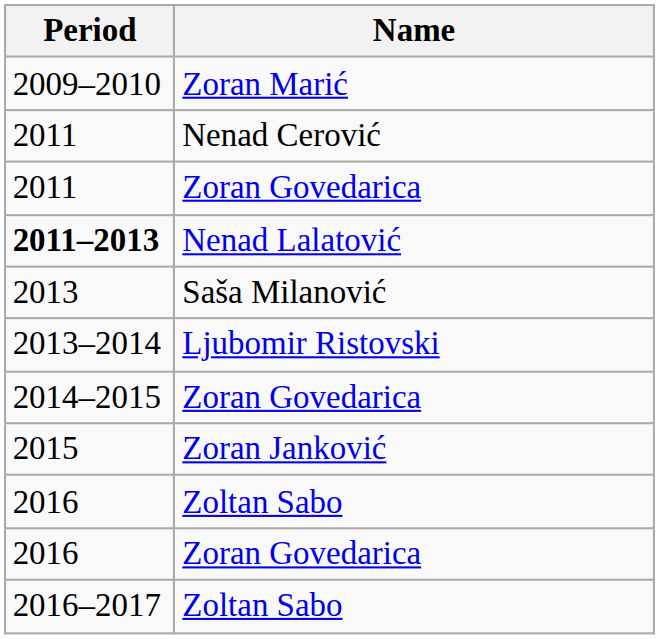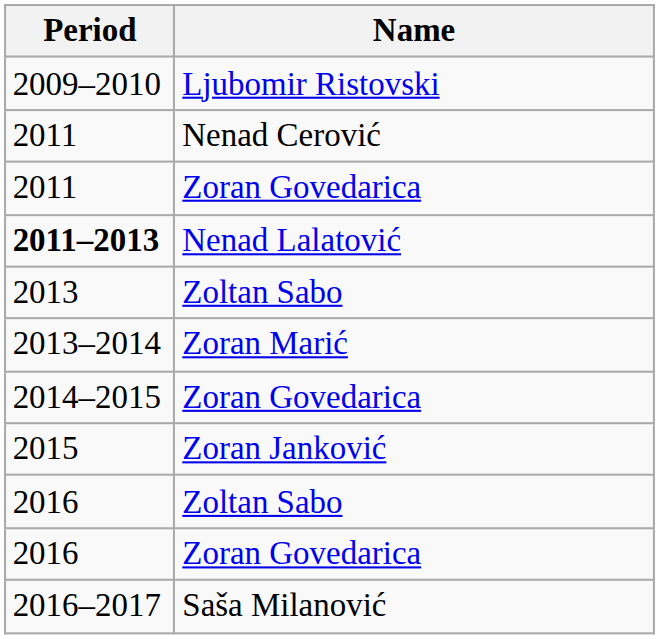row 2 | Name: Zoran Marić -> Ljubomir Ristovski
row 6 | Name: Saša Milanović -> Zoltan Sabo
row 7 | Name: Ljubomir Ristovski -> Zoran Marić
row 12 | Name: Zoltan Sabo -> Saša Milanović
